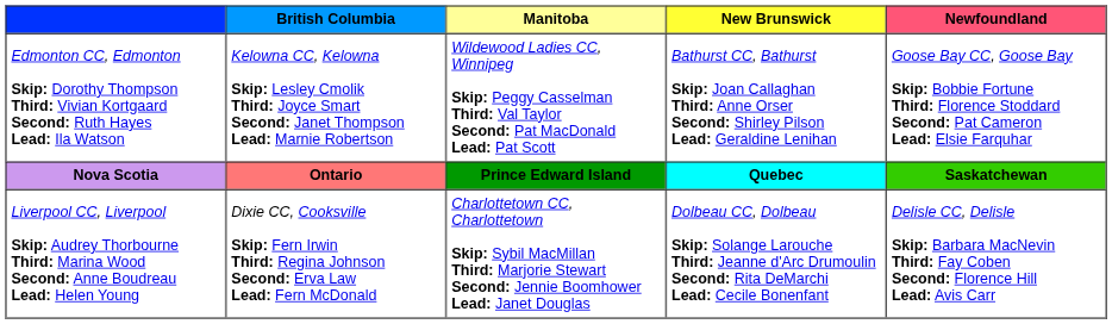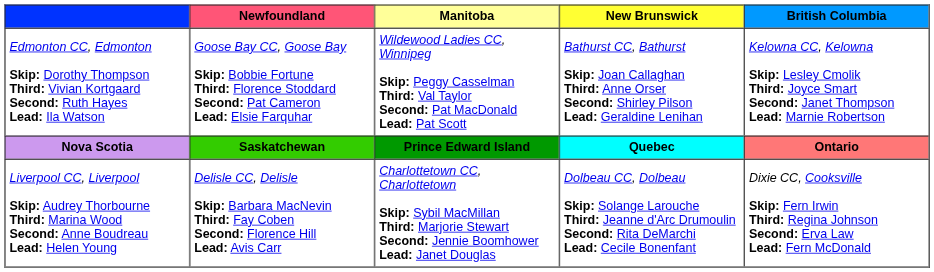columns swapped: British Columbia <-> Newfoundland
